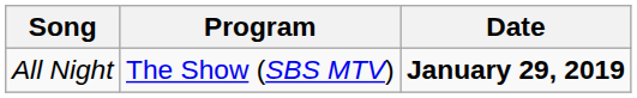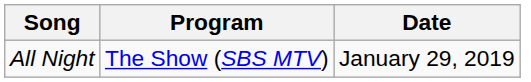row 2 | Date: bold -> normal
